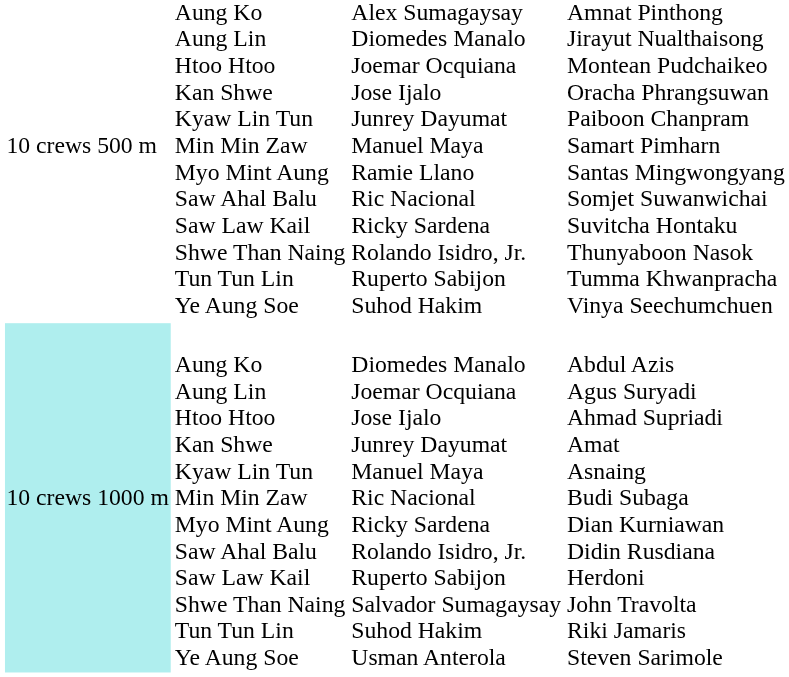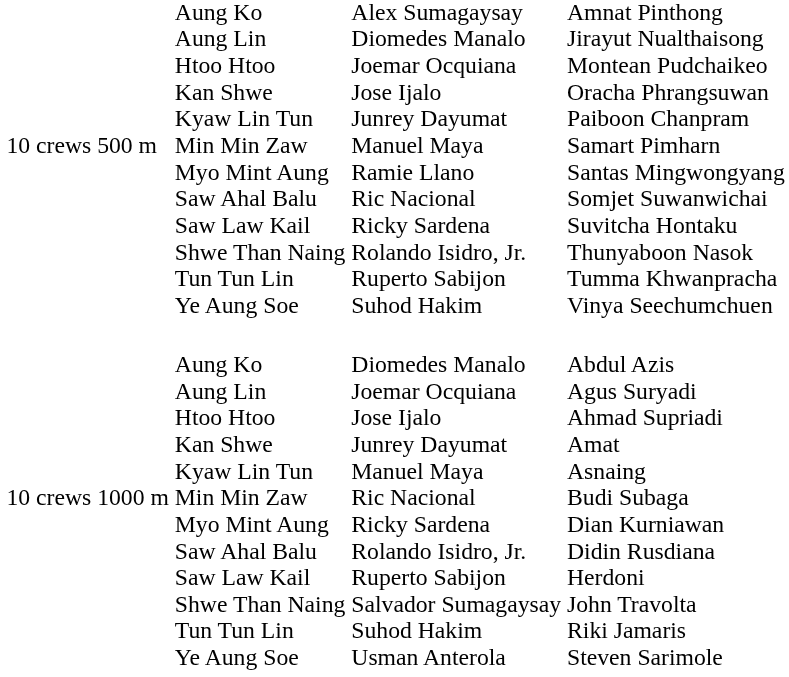10 crews 1000 m | column 1: paleturquoise background -> no background
